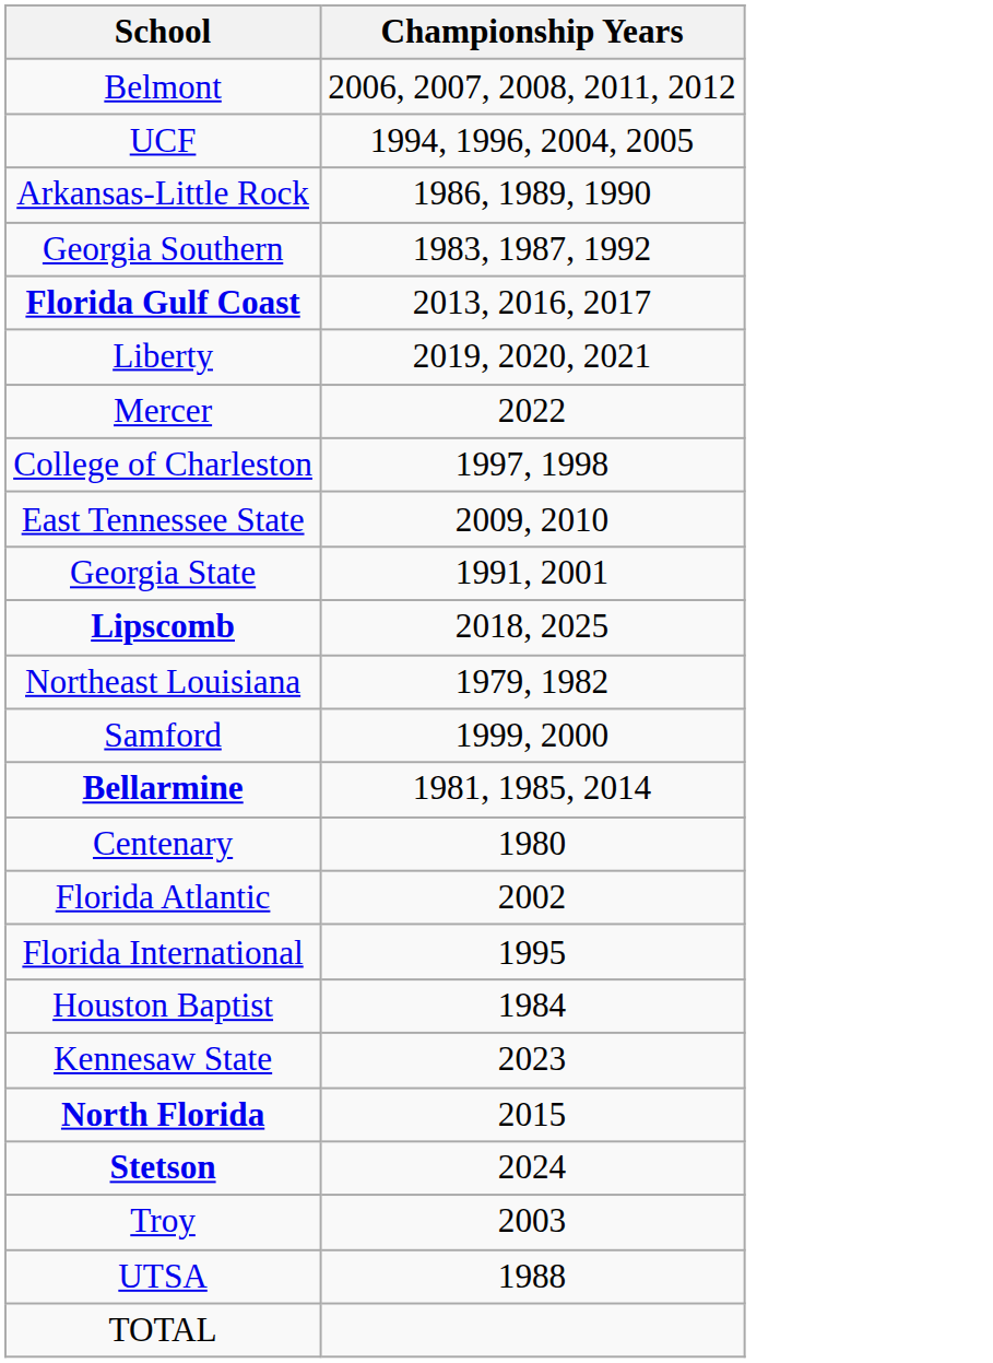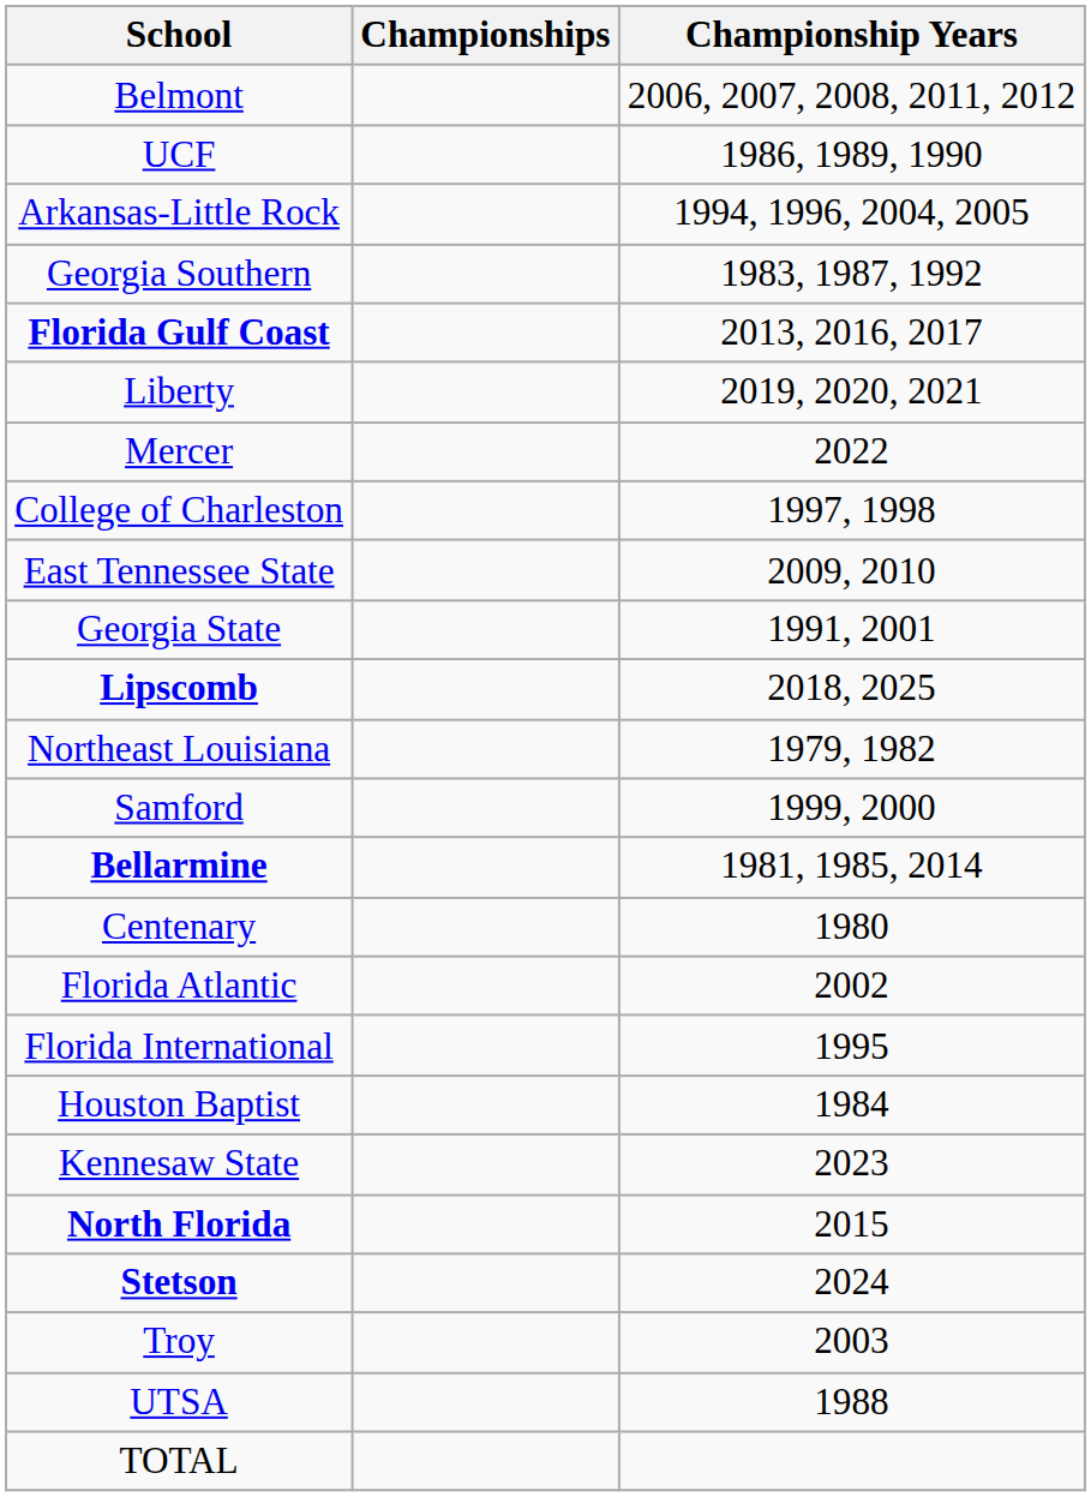+ column: Championships
UCF | Championship Years: 1994, 1996, 2004, 2005 -> 1986, 1989, 1990
Arkansas-Little Rock | Championship Years: 1986, 1989, 1990 -> 1994, 1996, 2004, 2005
